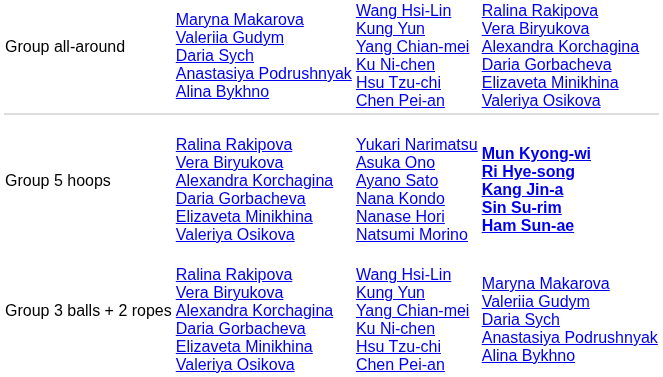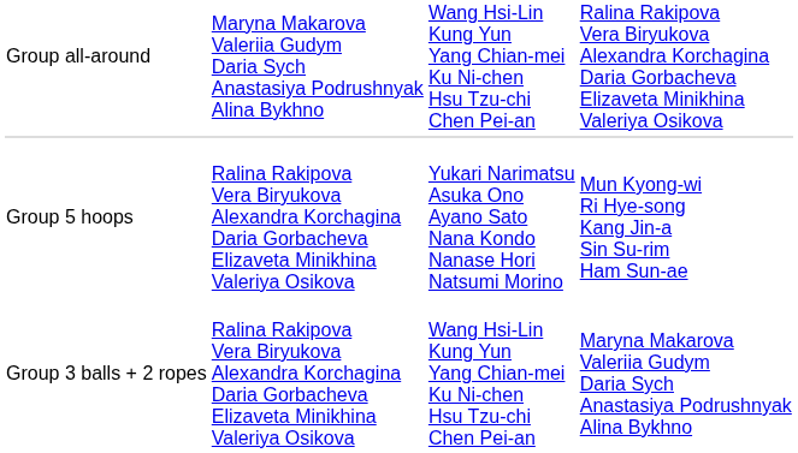Group 5 hoops | column 4: bold -> normal
